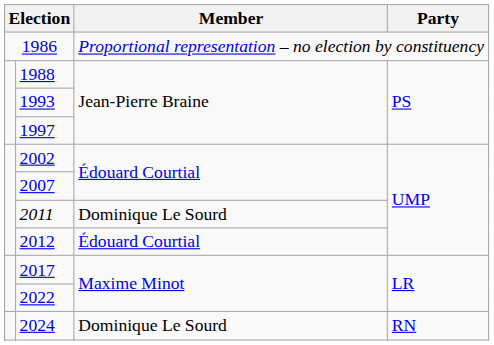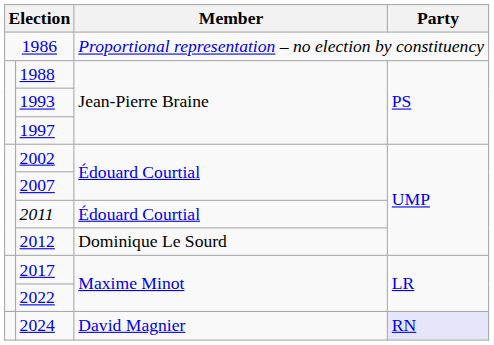2011 | Member: Dominique Le Sourd -> Édouard Courtial
2012 | Member: Édouard Courtial -> Dominique Le Sourd
2024 | Member: Dominique Le Sourd -> David Magnier
2024 | Party: no background -> lavender background
